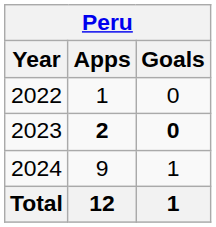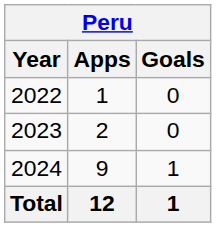2023 | Apps: bold -> normal
2023 | Goals: bold -> normal
